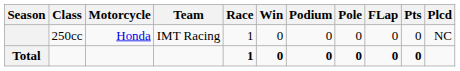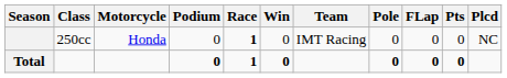columns swapped: Team <-> Podium
row 2 | Race: normal -> bold
